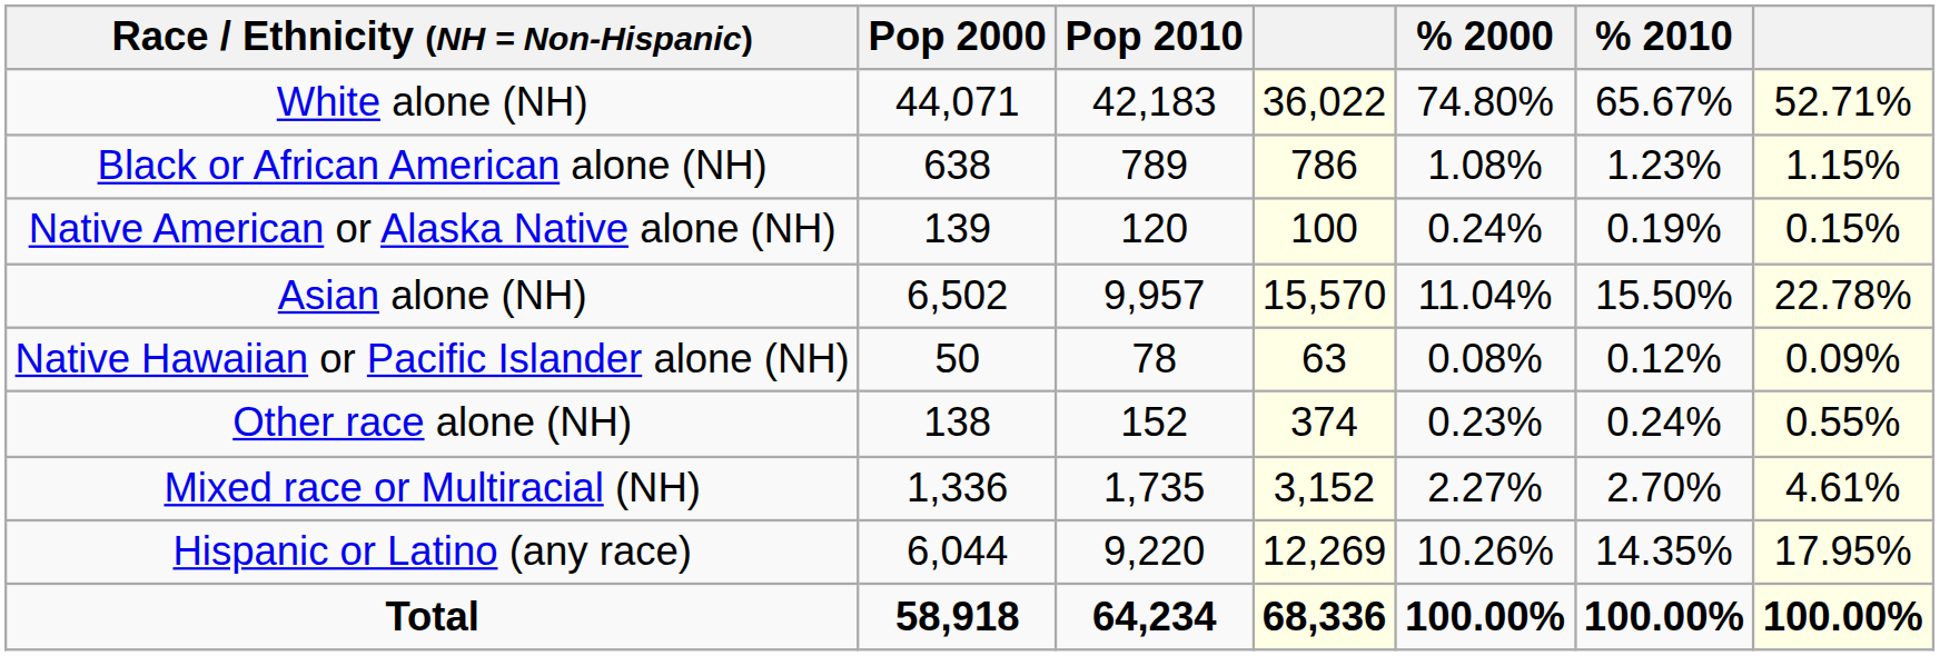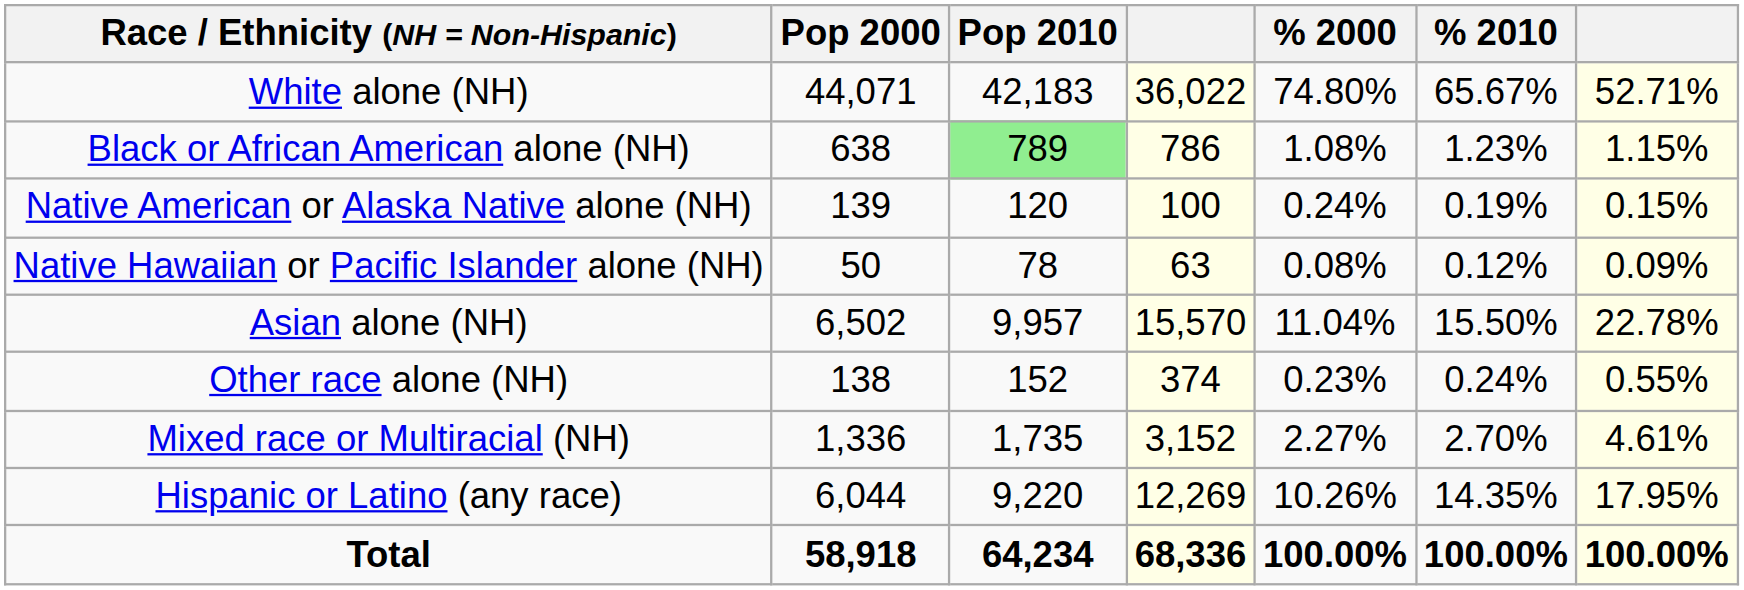Black or African American alone (NH) | Pop 2010: no background -> lightgreen background
rows swapped: Asian alone (NH) <-> Native Hawaiian or Pacific Islander alone (NH)
